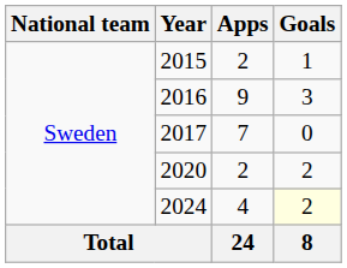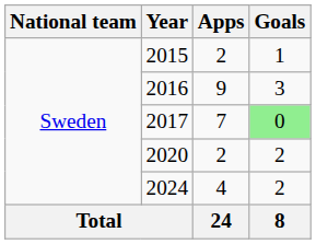2017 | Goals: no background -> lightgreen background
2024 | Goals: lightyellow background -> no background
